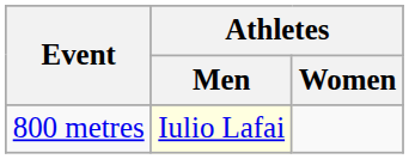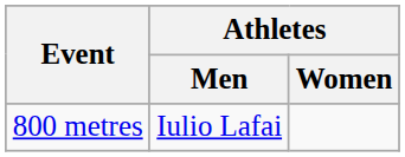800 metres | Athletes / Men: lightyellow background -> no background
